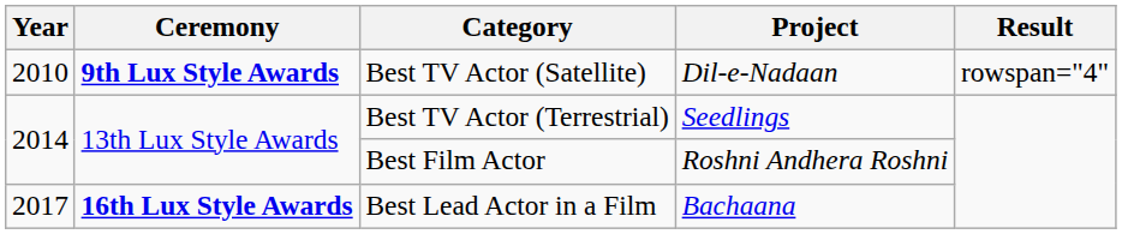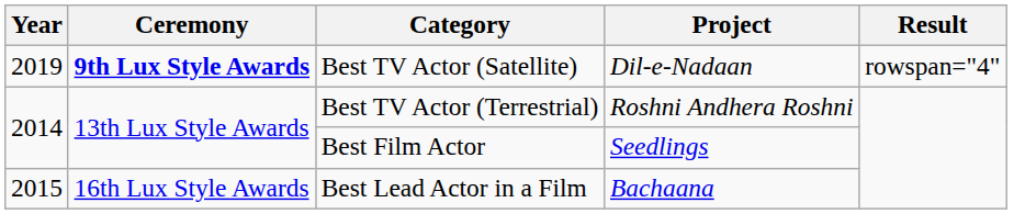Best TV Actor (Satellite) | Year: 2010 -> 2019
Best TV Actor (Terrestrial) | Project: Seedlings -> Roshni Andhera Roshni
Best Film Actor | Project: Roshni Andhera Roshni -> Seedlings
Best Lead Actor in a Film | Year: 2017 -> 2015
Best Lead Actor in a Film | Ceremony: bold -> normal
